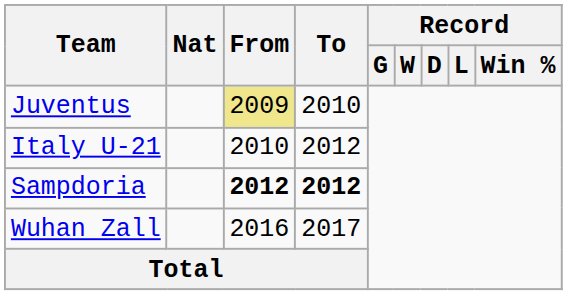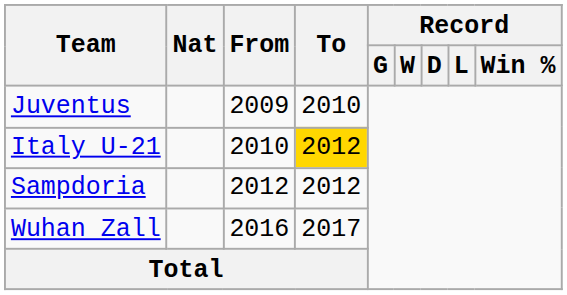Juventus | From: khaki background -> no background
Italy U-21 | To: no background -> gold background
Sampdoria | From: bold -> normal
Sampdoria | To: bold -> normal
